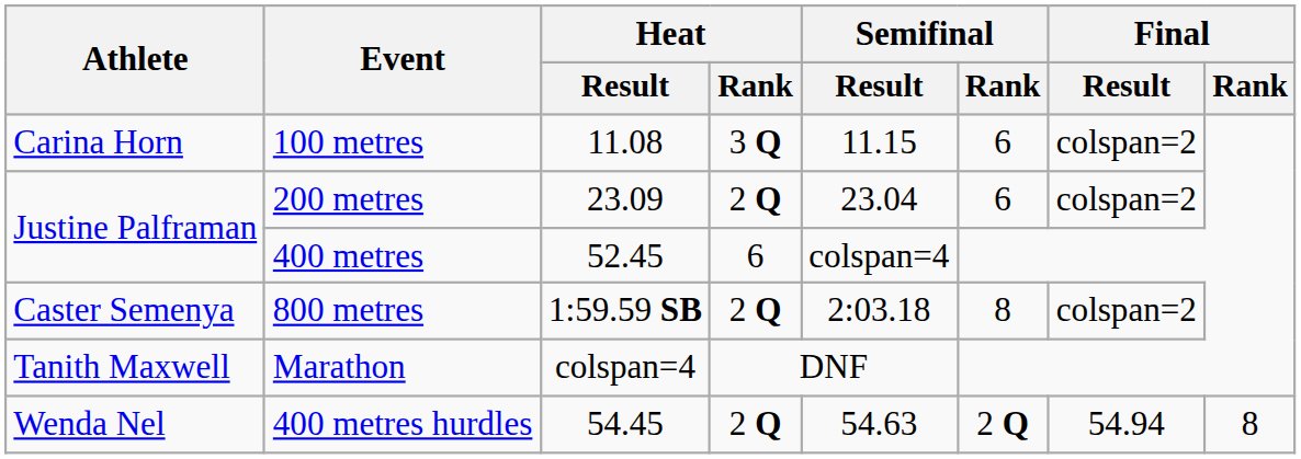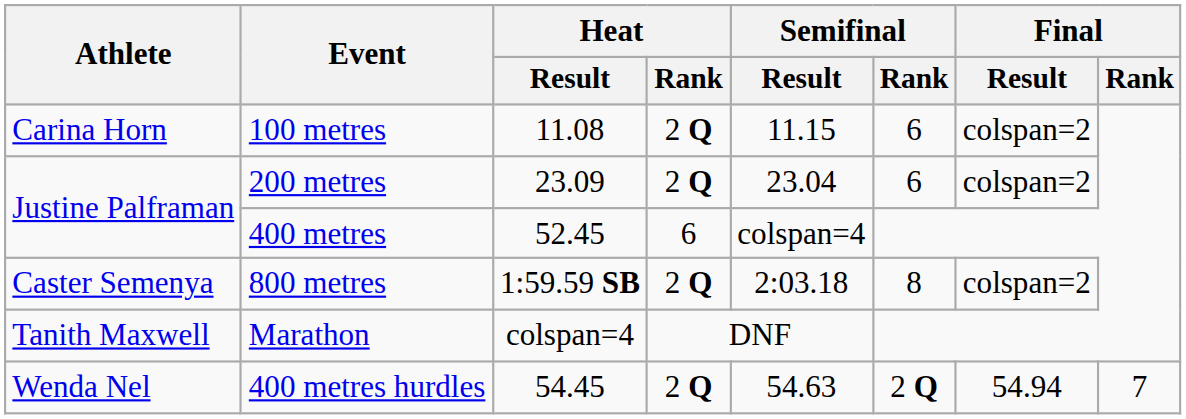100 metres | Heat / Rank: 3 Q -> 2 Q
400 metres hurdles | Final / Rank: 8 -> 7
